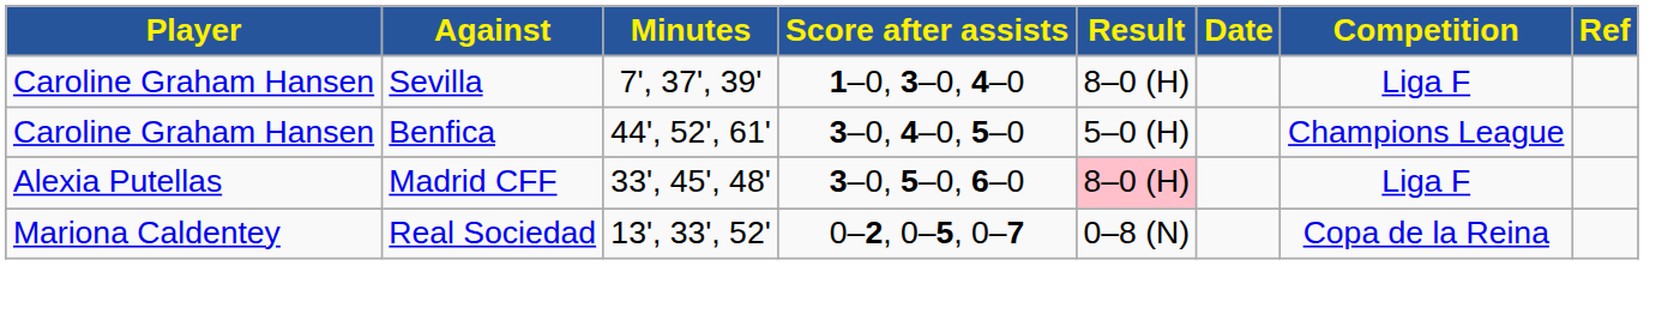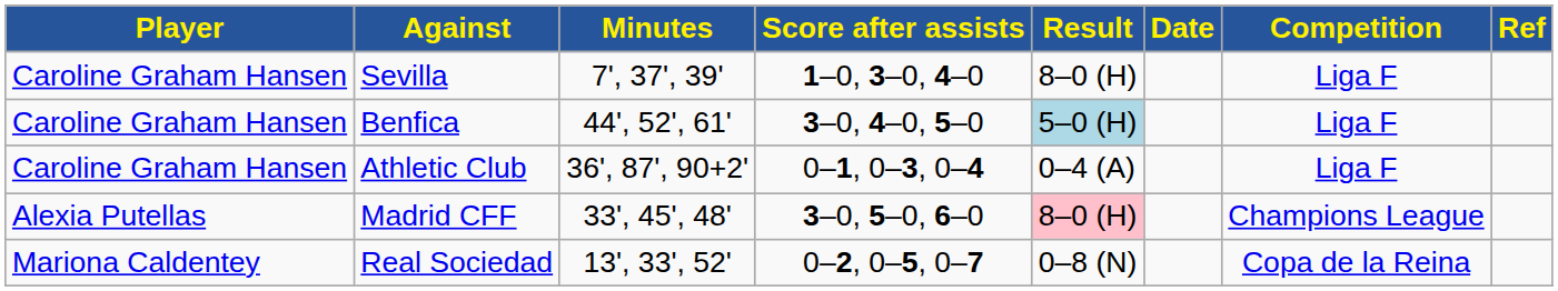Benfica | Result: no background -> lightblue background
Benfica | Competition: Champions League -> Liga F
+ row: Caroline Graham Hansen | Athletic Club | 36', 87', 90+2' | 0–1, 0–3, 0–4 | 0–4 (A) | Liga F
Madrid CFF | Competition: Liga F -> Champions League
